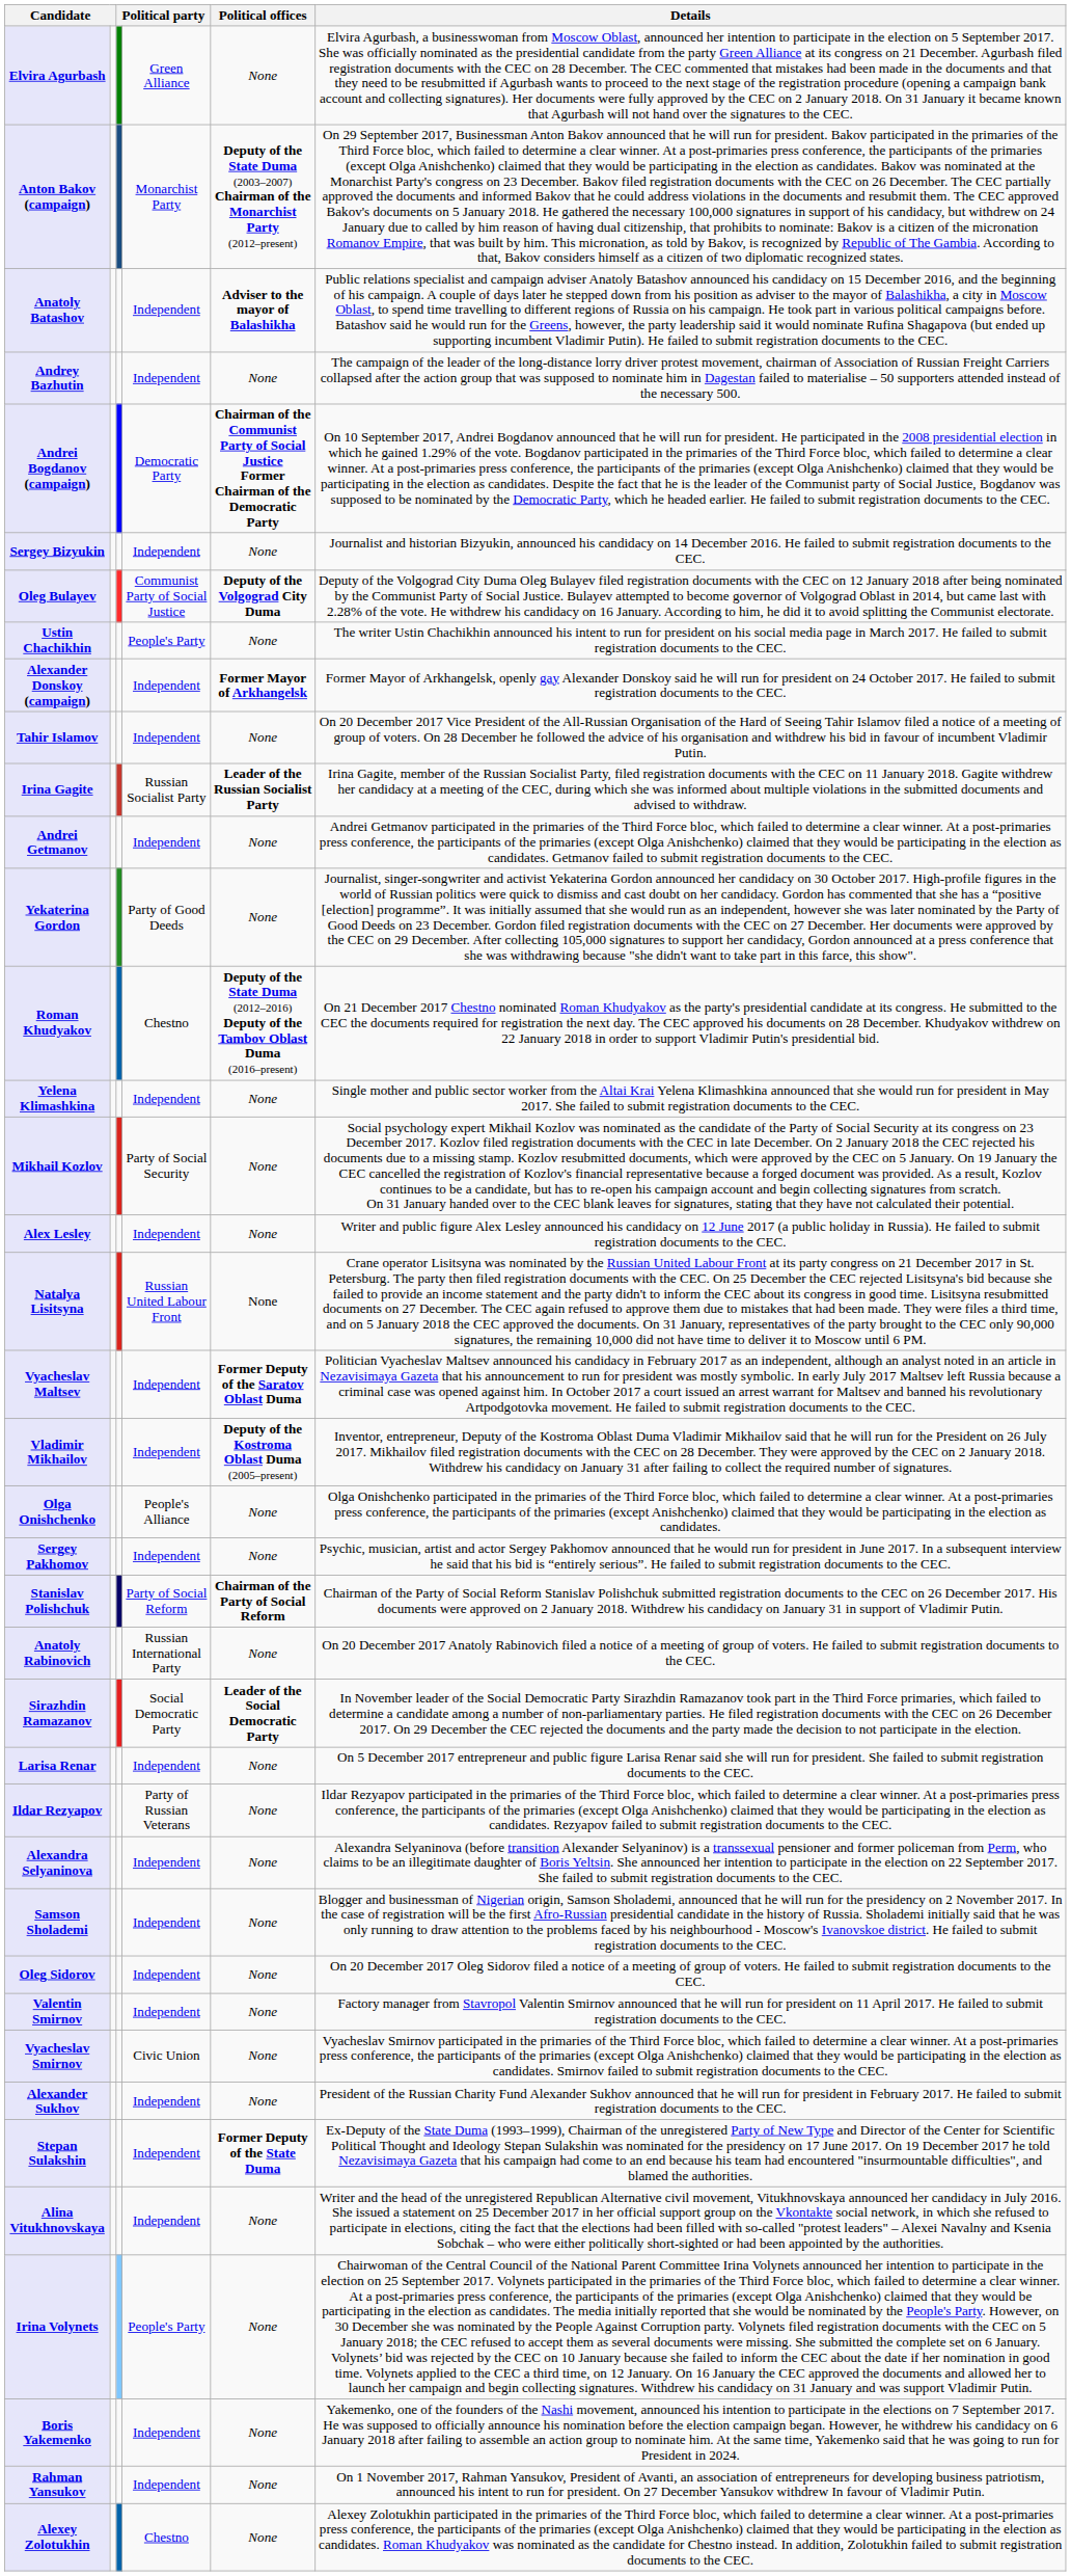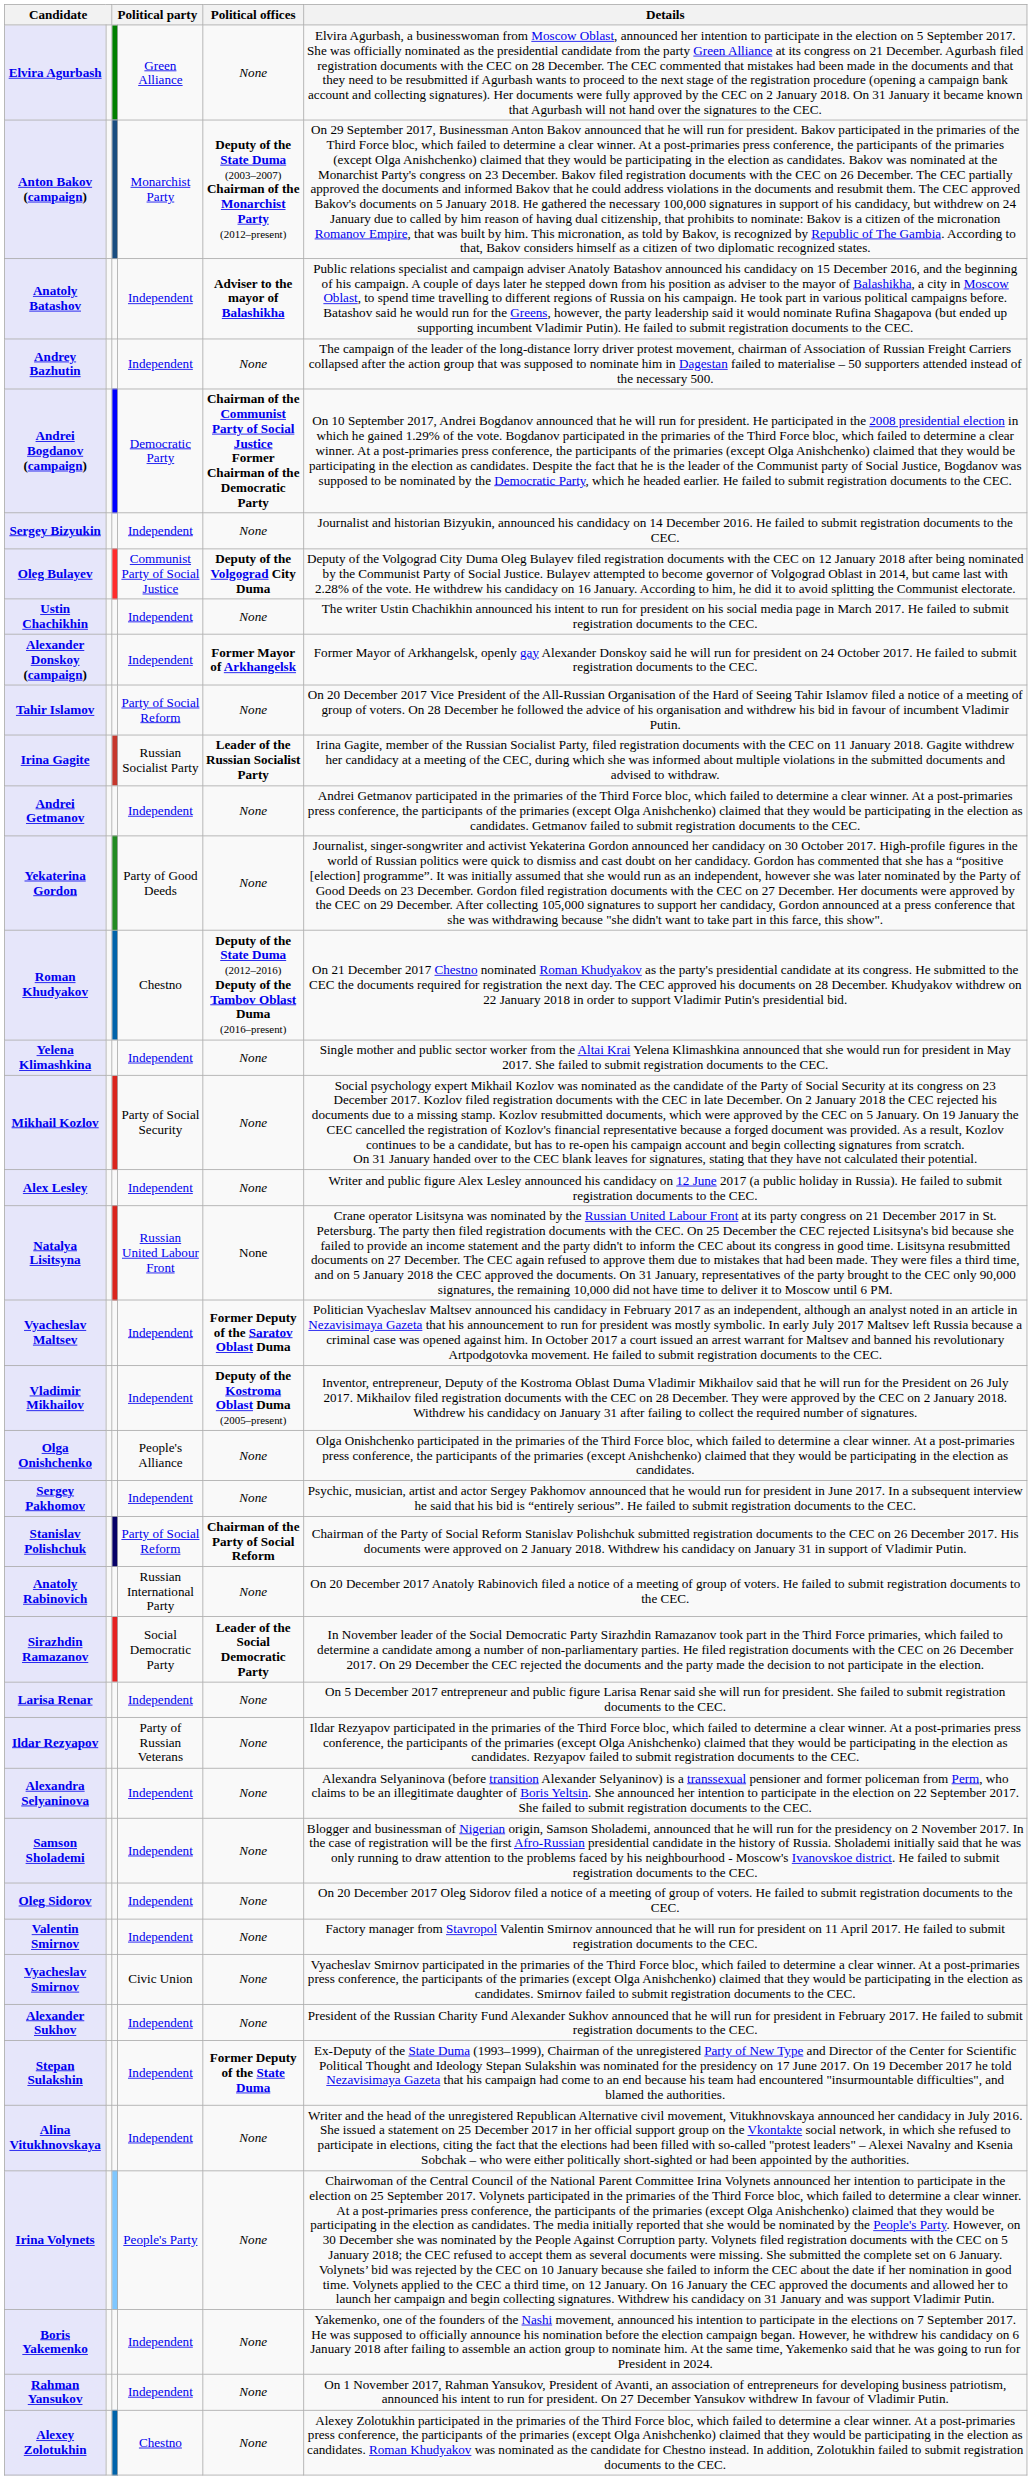Ustin Chachikhin | column 4: People's Party -> Independent
Tahir Islamov | column 4: Independent -> Party of Social Reform
